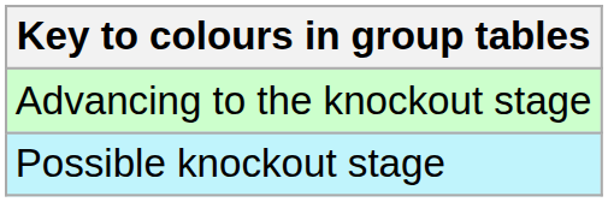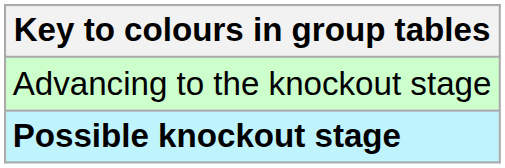row 3 | column 1: normal -> bold
